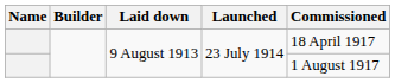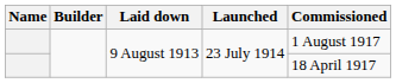row 2 | Commissioned: 18 April 1917 -> 1 August 1917
row 3 | Commissioned: 1 August 1917 -> 18 April 1917
